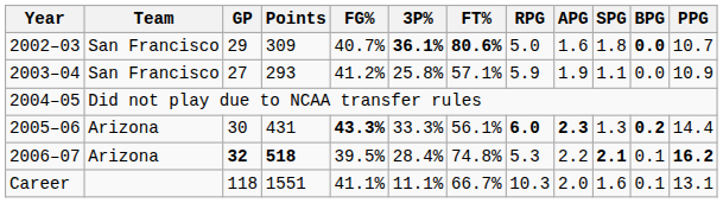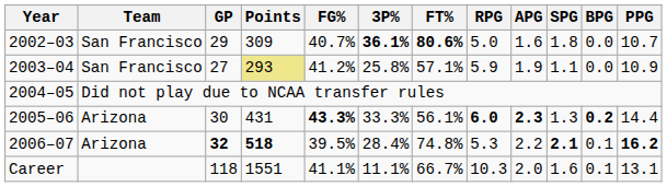2002–03 | BPG: bold -> normal
2003–04 | Points: no background -> khaki background
